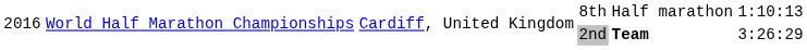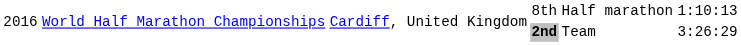row 2 | column 4: normal -> bold
row 2 | column 5: bold -> normal
